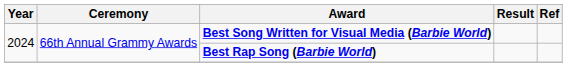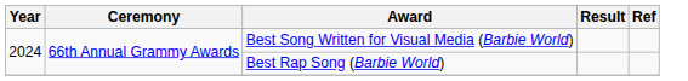Best Song Written for Visual Media (Barbie World) | Award: bold -> normal
Best Rap Song (Barbie World) | Award: bold -> normal
